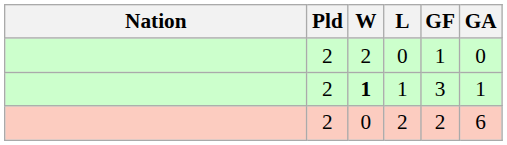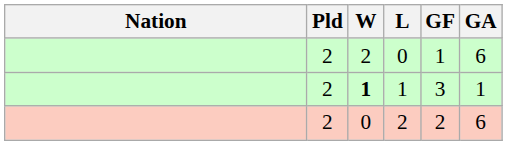row 2 | GA: 0 -> 6
